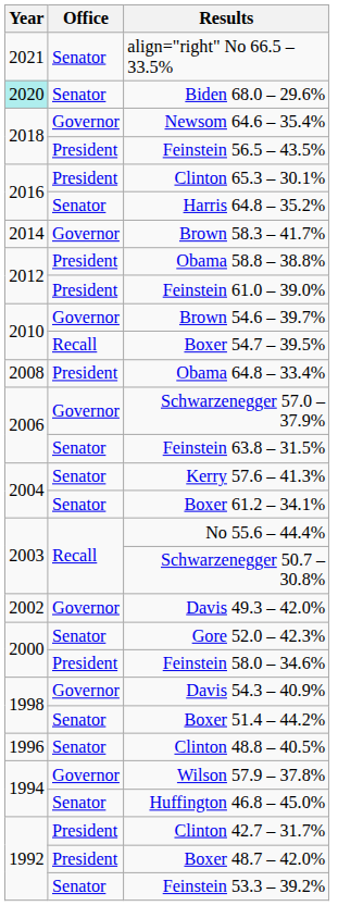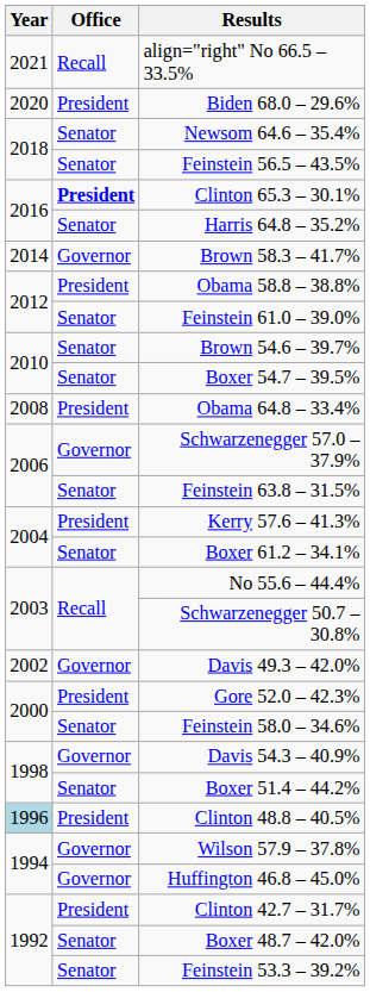align="right" No 66.5 – 33.5% | Office: Senator -> Recall
Biden 68.0 – 29.6% | Year: paleturquoise background -> no background
Biden 68.0 – 29.6% | Office: Senator -> President
Newsom 64.6 – 35.4% | Office: Governor -> Senator
Feinstein 56.5 – 43.5% | Office: President -> Senator
Clinton 65.3 – 30.1% | Office: normal -> bold
Feinstein 61.0 – 39.0% | Office: President -> Senator
Brown 54.6 – 39.7% | Office: Governor -> Senator
Boxer 54.7 – 39.5% | Office: Recall -> Senator
Kerry 57.6 – 41.3% | Office: Senator -> President
Gore 52.0 – 42.3% | Office: Senator -> President
Feinstein 58.0 – 34.6% | Office: President -> Senator
Clinton 48.8 – 40.5% | Year: no background -> lightblue background
Clinton 48.8 – 40.5% | Office: Senator -> President
Huffington 46.8 – 45.0% | Office: Senator -> Governor
Boxer 48.7 – 42.0% | Office: President -> Senator
